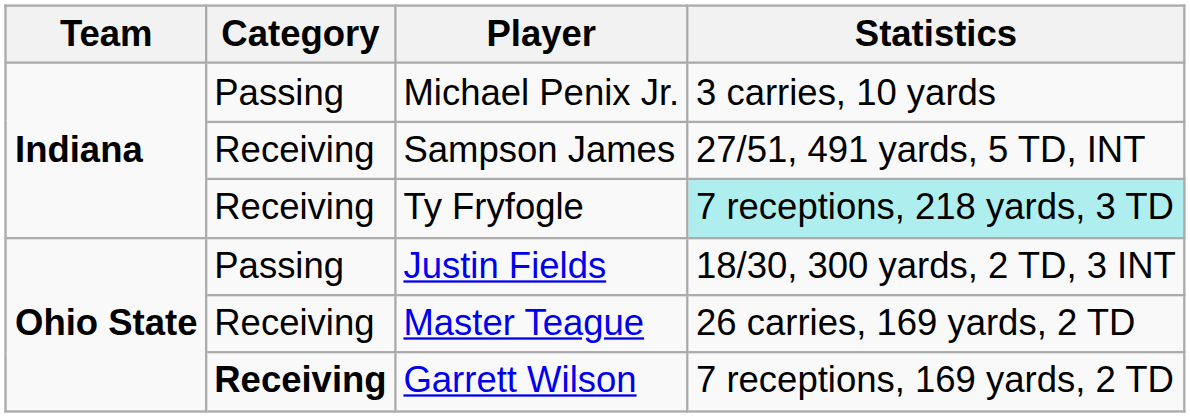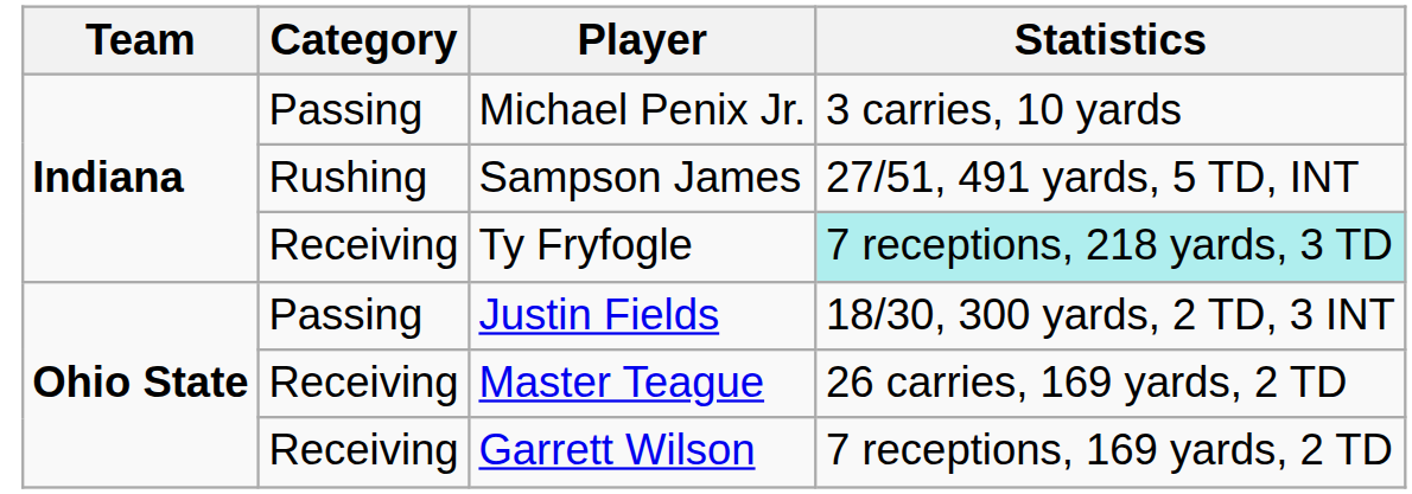Sampson James | Category: Receiving -> Rushing
Garrett Wilson | Category: bold -> normal
